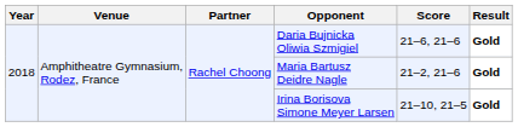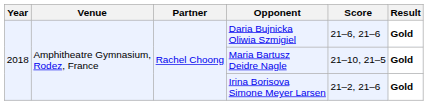Maria Bartusz Deidre Nagle | Score: 21–2, 21–6 -> 21–10, 21–5
Irina Borisova Simone Meyer Larsen | Score: 21–10, 21–5 -> 21–2, 21–6
